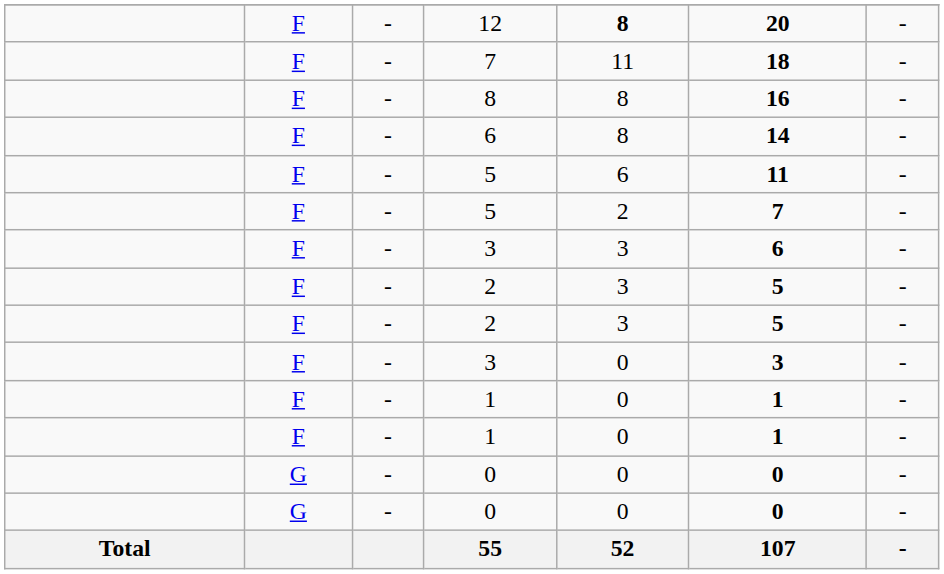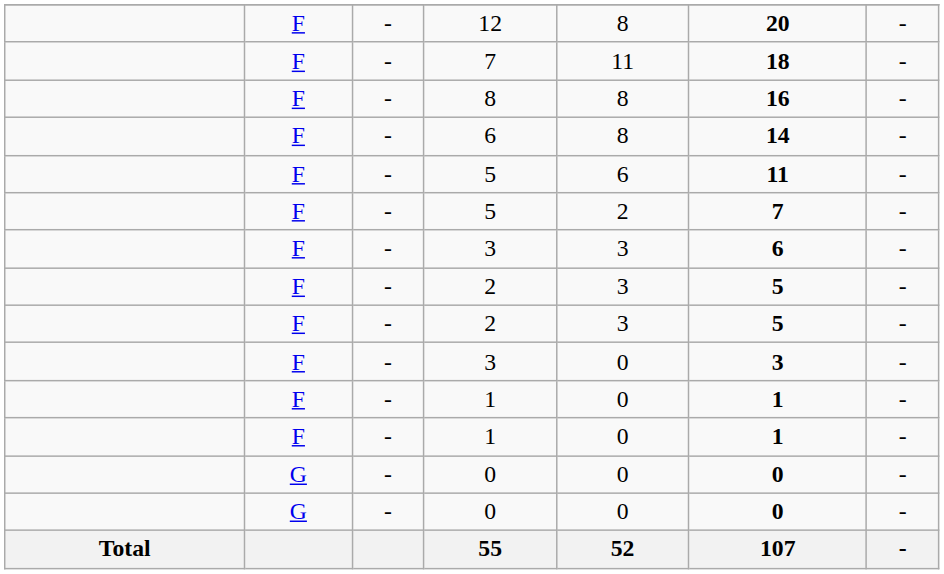12 | column 5: bold -> normal
